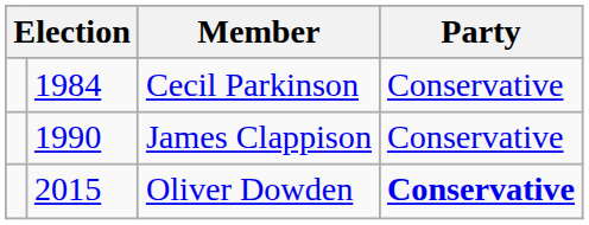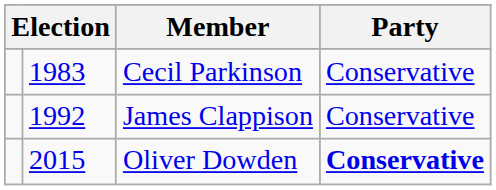Cecil Parkinson | column 2: 1984 -> 1983
James Clappison | column 2: 1990 -> 1992
